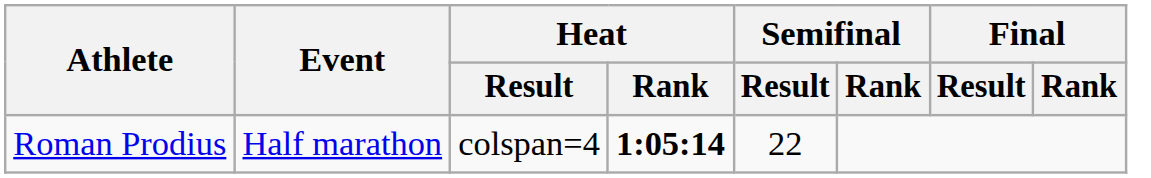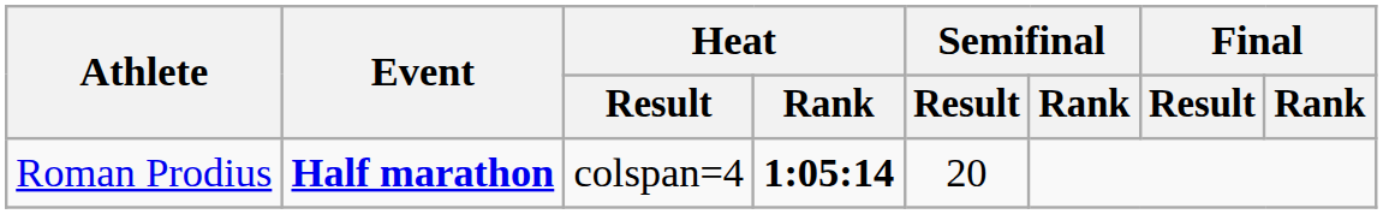Roman Prodius | Event: normal -> bold
Roman Prodius | Semifinal / Result: 22 -> 20
